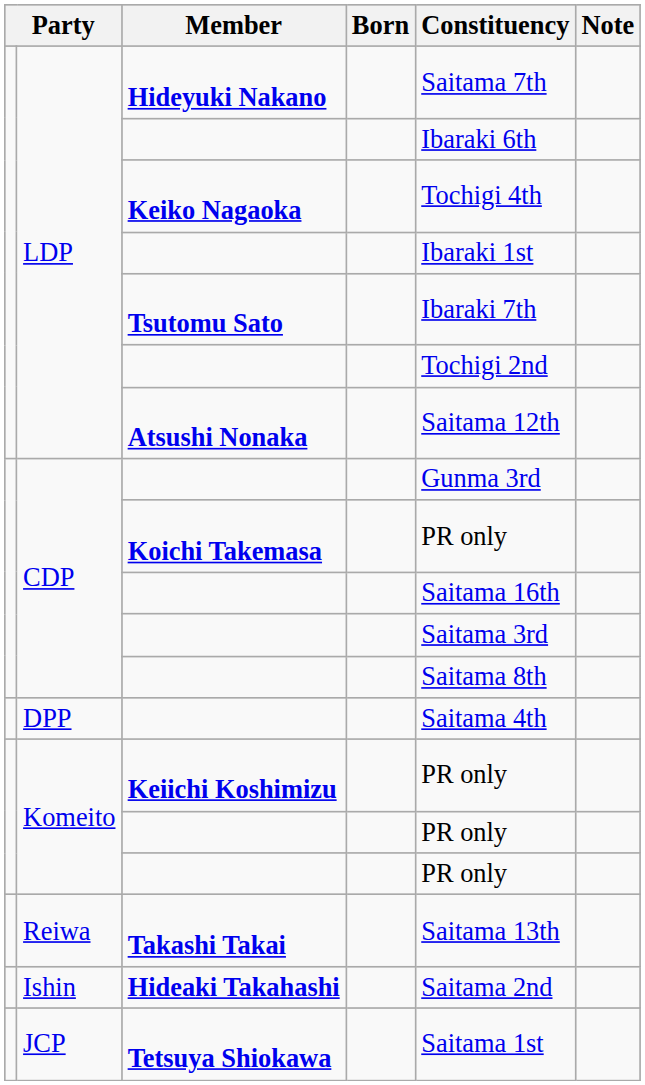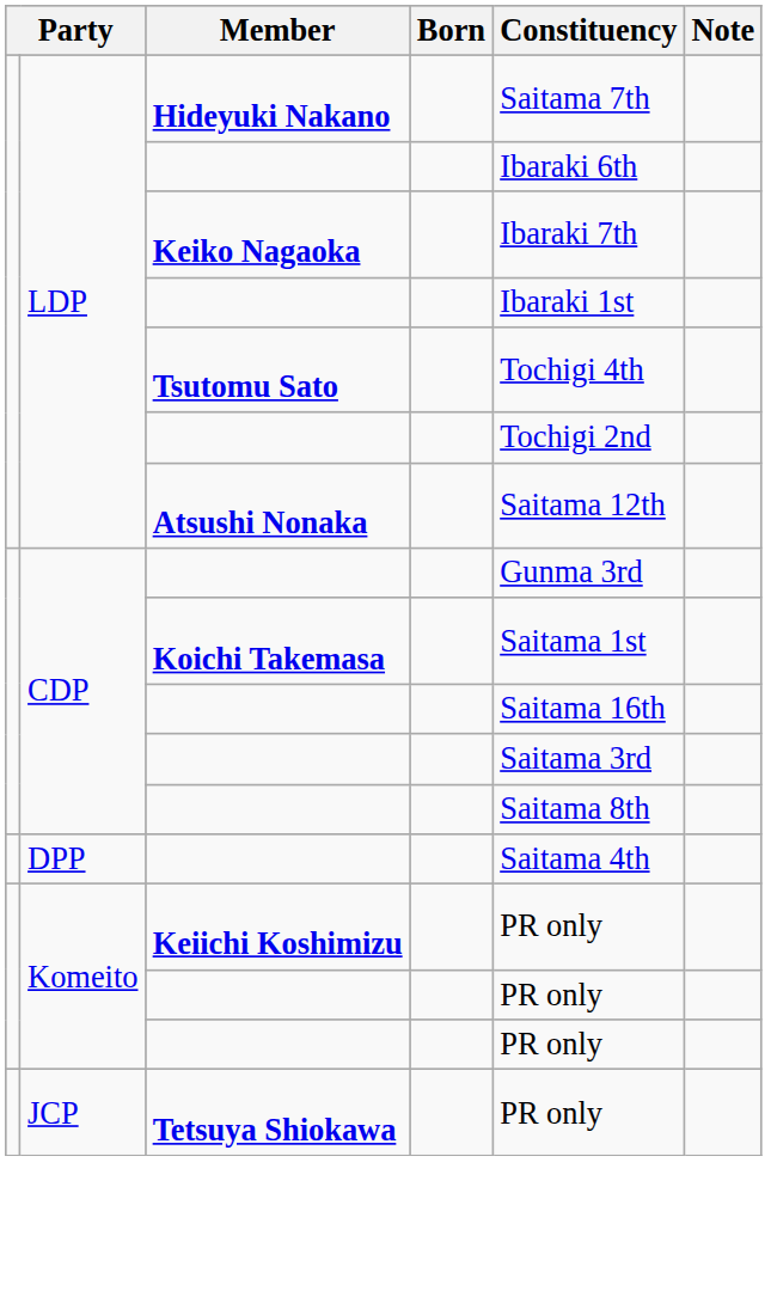Keiko Nagaoka | Constituency: Tochigi 4th -> Ibaraki 7th
Tsutomu Sato | Constituency: Ibaraki 7th -> Tochigi 4th
Koichi Takemasa | Constituency: PR only -> Saitama 1st
- row: Reiwa | Takashi Takai | Saitama 13th
- row: Ishin | Hideaki Takahashi | Saitama 2nd
Tetsuya Shiokawa | Constituency: Saitama 1st -> PR only
